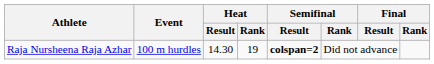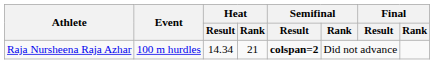Raja Nursheena Raja Azhar | Heat / Result: 14.30 -> 14.34
Raja Nursheena Raja Azhar | Heat / Rank: 19 -> 21
